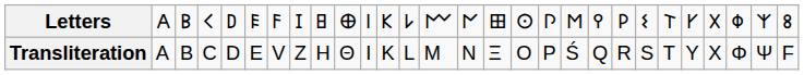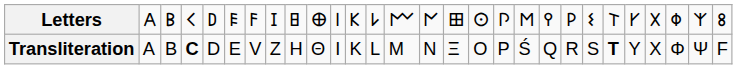Transliteration | column 4: normal -> bold
Transliteration | column 23: normal -> bold
